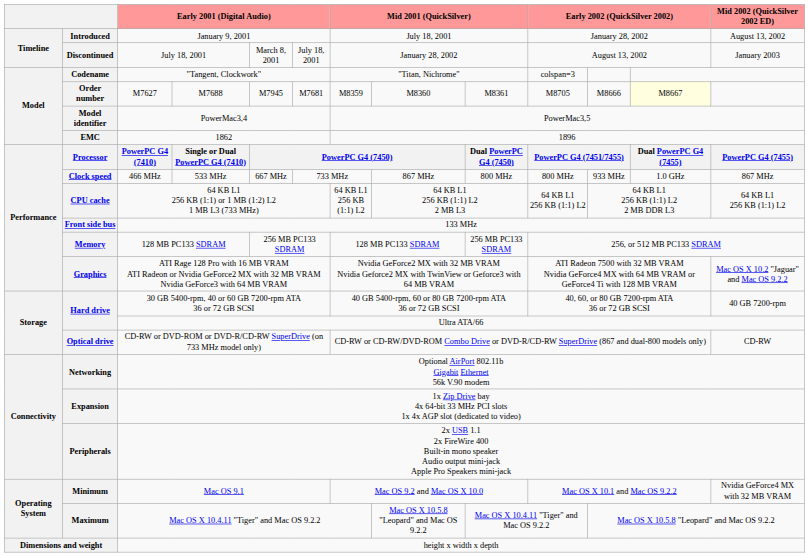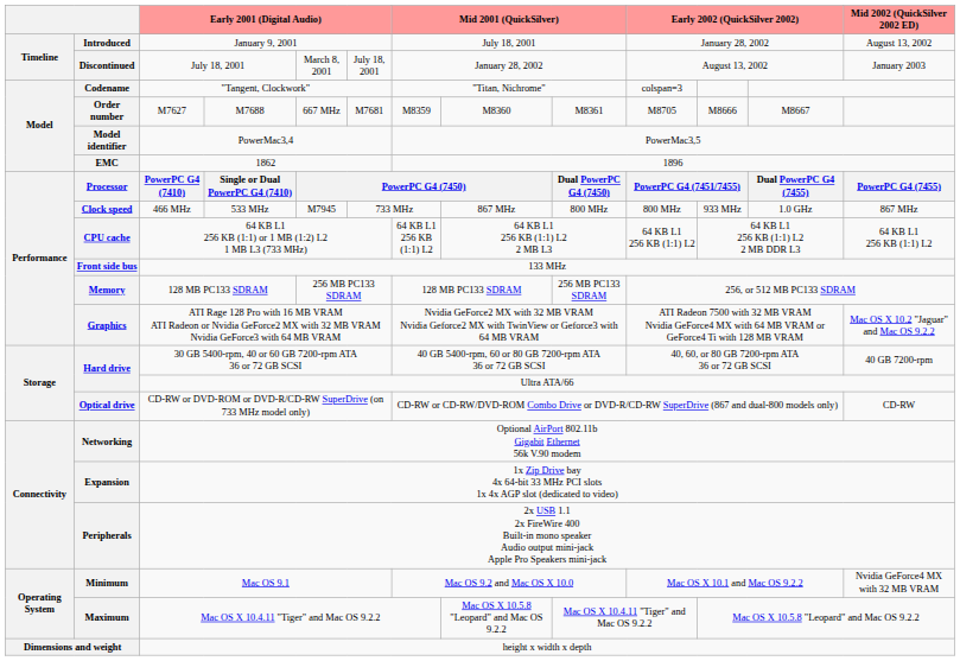Order number | column 5: M7945 -> 667 MHz
Order number | column 12: lightyellow background -> no background
Clock speed | column 5: 667 MHz -> M7945
